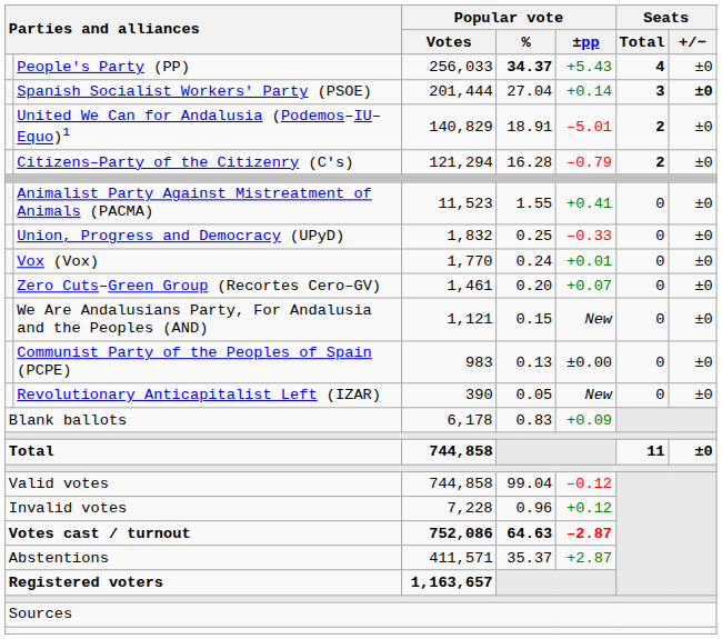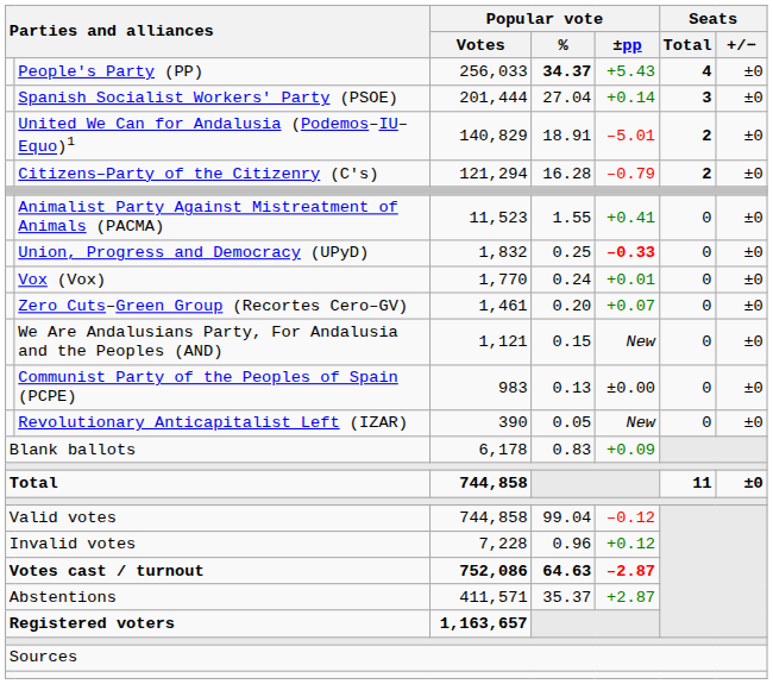Spanish Socialist Workers' Party (PSOE) | Seats / +/−: bold -> normal
Union, Progress and Democracy (UPyD) | Popular vote / ±pp: normal -> bold
